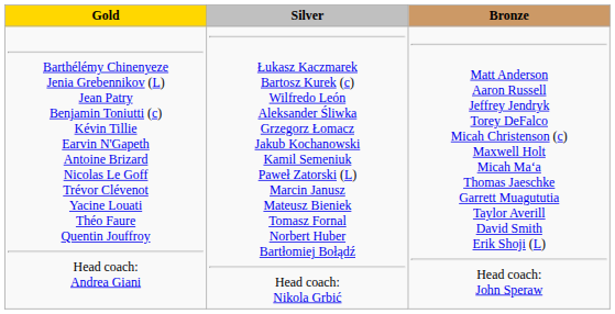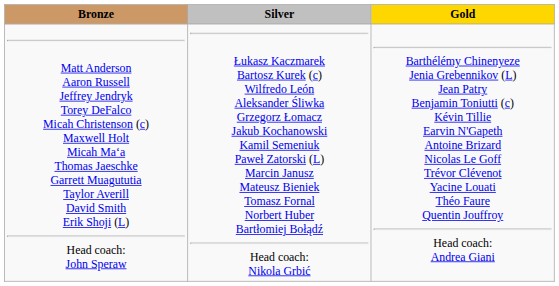columns swapped: Gold <-> Bronze
